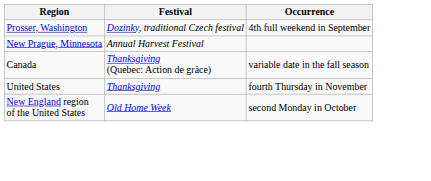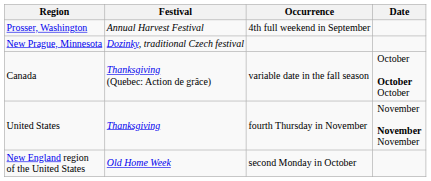+ column: Date | October October October | November November November
Prosser, Washington | Festival: Dozinky, traditional Czech festival -> Annual Harvest Festival
New Prague, Minnesota | Festival: Annual Harvest Festival -> Dozinky, traditional Czech festival
